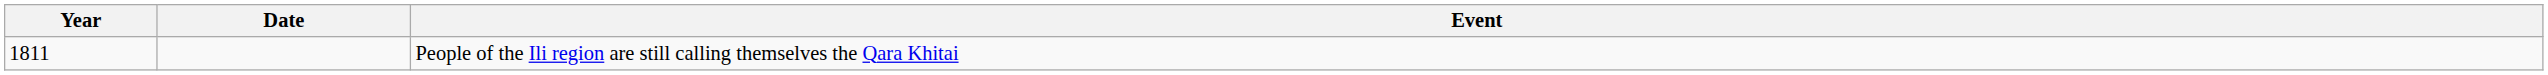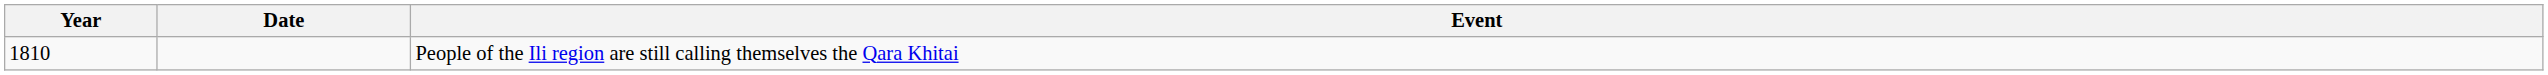row 2 | Year: 1811 -> 1810
